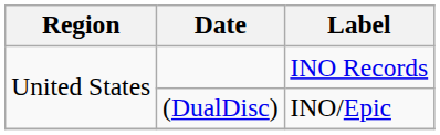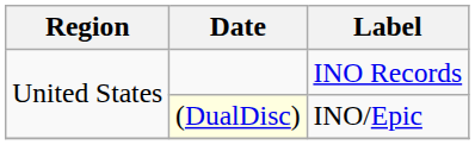(DualDisc) | Date: no background -> lightyellow background
